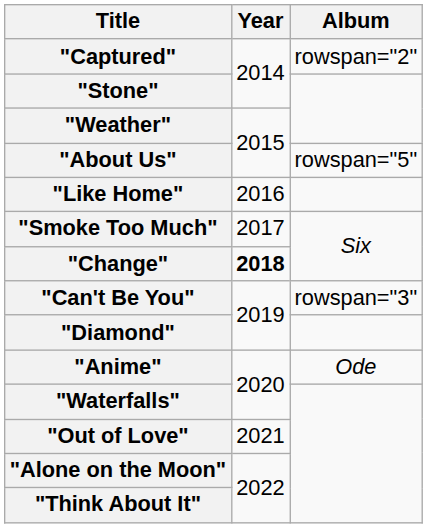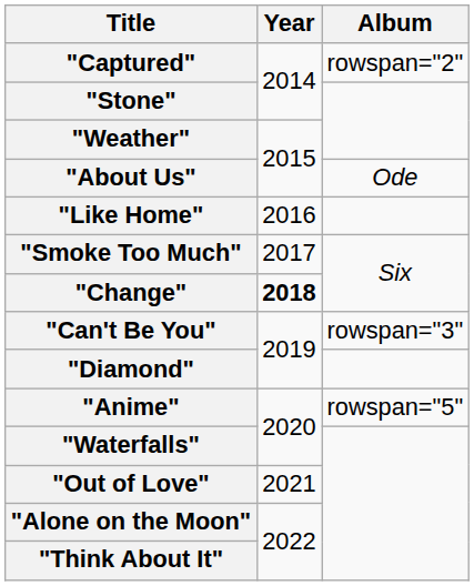"About Us" | Album: rowspan="5" -> Ode
"Anime" | Album: Ode -> rowspan="5"
